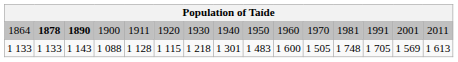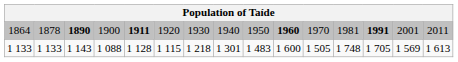1864 | column 2: bold -> normal
1864 | column 5: normal -> bold
1864 | column 10: normal -> bold
1864 | column 13: normal -> bold
